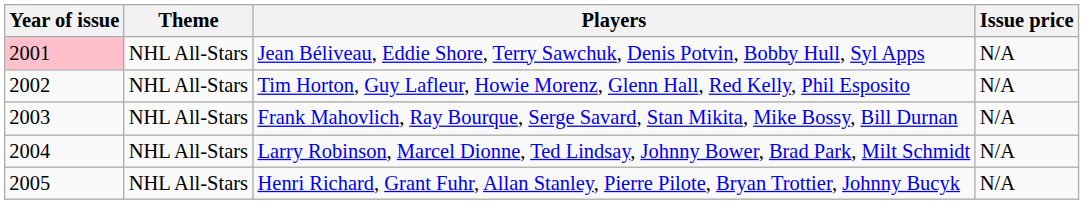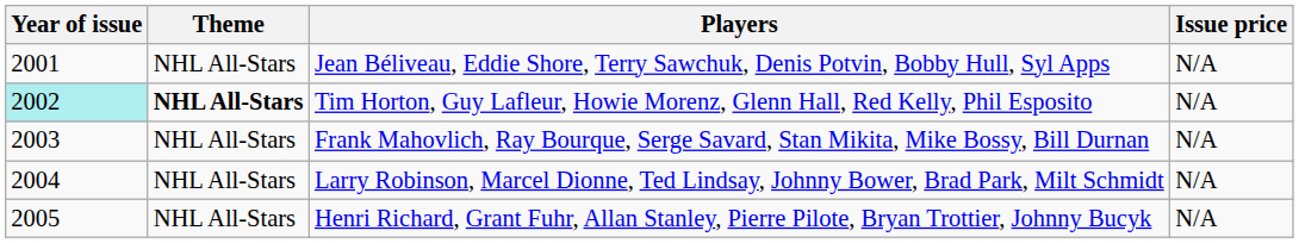row 2 | Year of issue: pink background -> no background
row 3 | Year of issue: no background -> paleturquoise background
row 3 | Theme: normal -> bold
